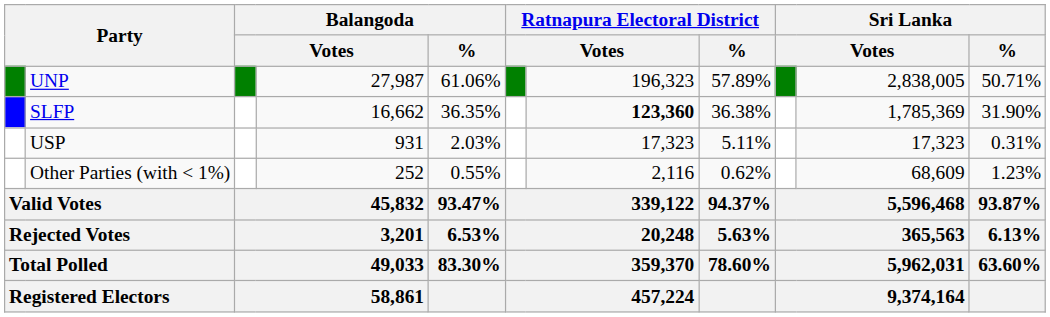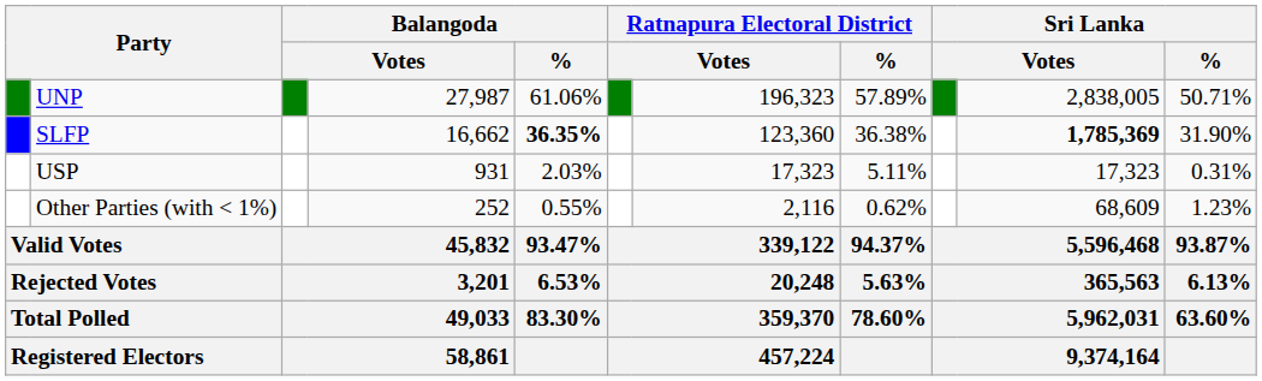SLFP | Balangoda / %: normal -> bold
SLFP | column 7: bold -> normal
SLFP | column 10: normal -> bold
